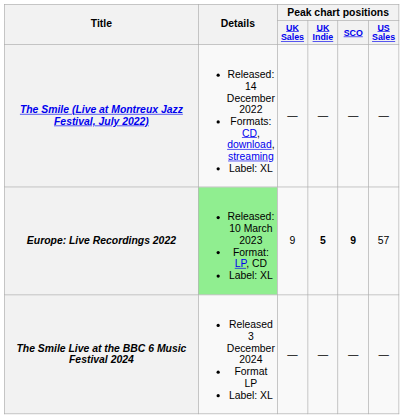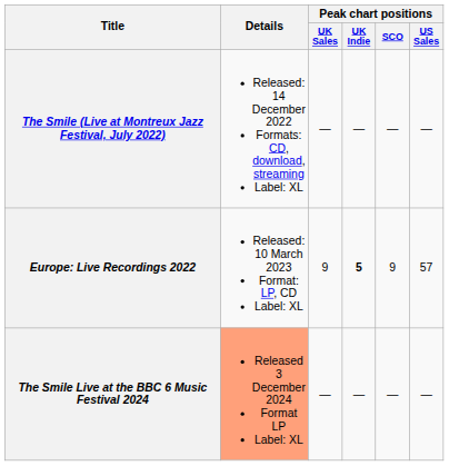Europe: Live Recordings 2022 | Details: lightgreen background -> no background
Europe: Live Recordings 2022 | Peak chart positions / SCO: bold -> normal
The Smile Live at the BBC 6 Music Festival 2024 | Details: no background -> lightsalmon background
